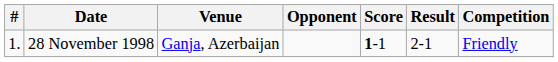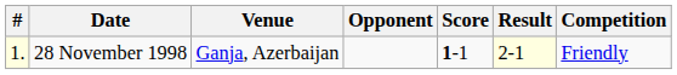28 November 1998 | #: no background -> lightyellow background
28 November 1998 | Result: no background -> lightyellow background
